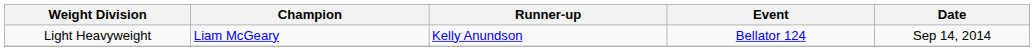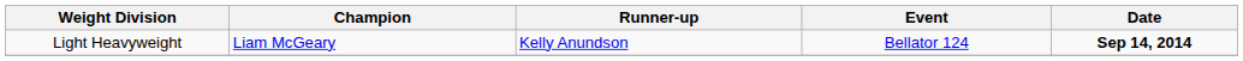Light Heavyweight | Date: normal -> bold
